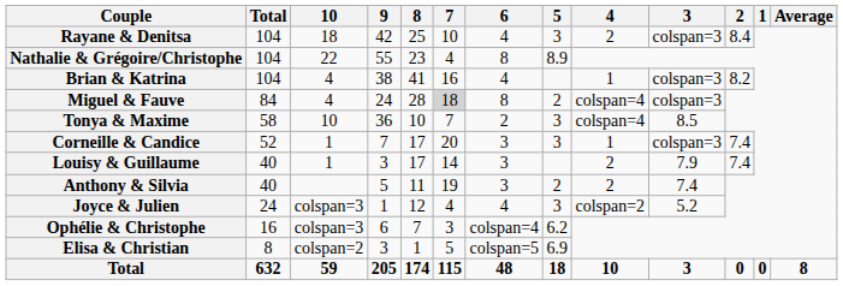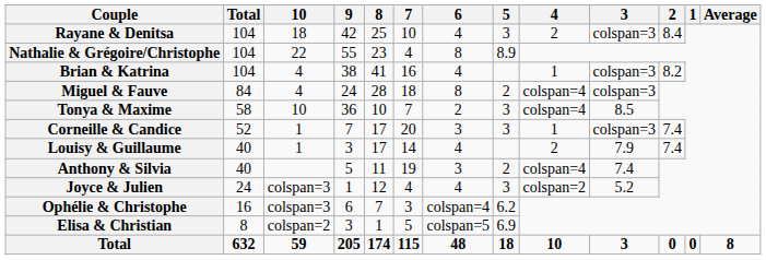Miguel & Fauve | 7: lightgrey background -> no background
Louisy & Guillaume | 6: 3 -> 4
Anthony & Silvia | 4: 2 -> colspan=4
